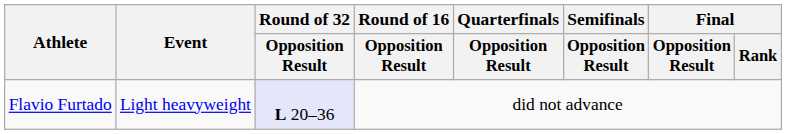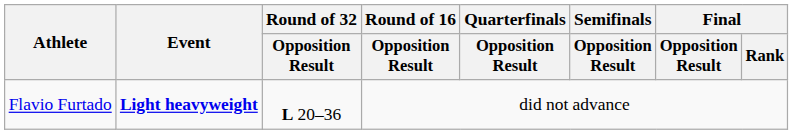Flavio Furtado | Event: normal -> bold
Flavio Furtado | Round of 32 / Opposition Result: lavender background -> no background
